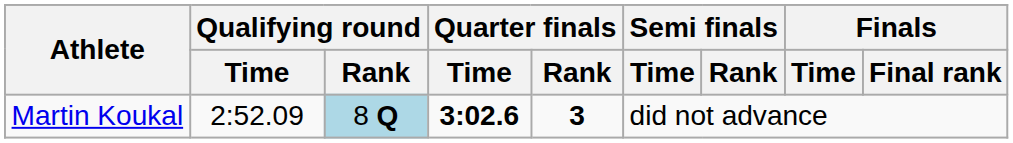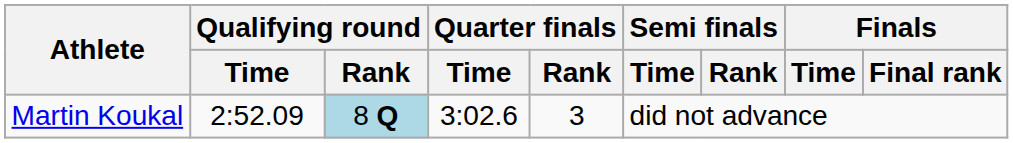Martin Koukal | Quarter finals / Time: bold -> normal
Martin Koukal | Quarter finals / Rank: bold -> normal
